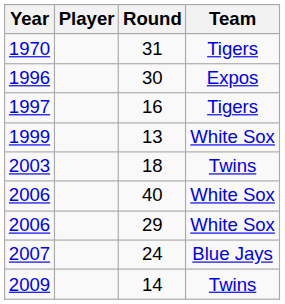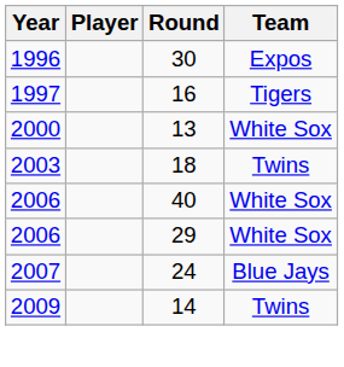- row: 1970 | 31 | Tigers
13 | Year: 1999 -> 2000
